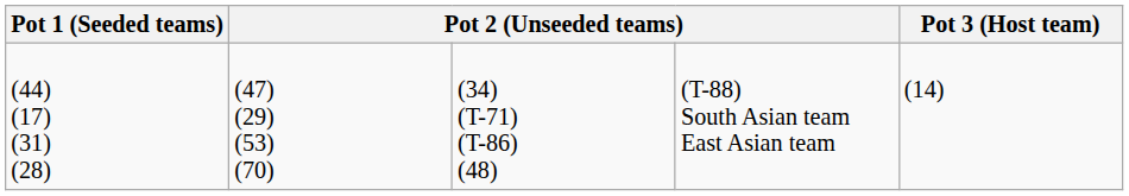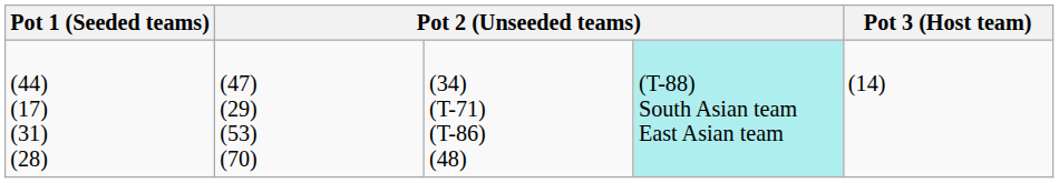(34) (T-71) (T-86) (48) | column 4: no background -> paleturquoise background
